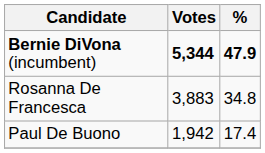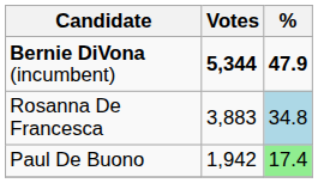Rosanna De Francesca | %: no background -> lightblue background
Paul De Buono | %: no background -> lightgreen background
